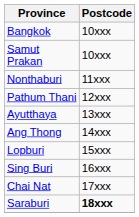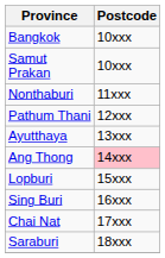Ang Thong | Postcode: no background -> pink background
Saraburi | Postcode: bold -> normal
